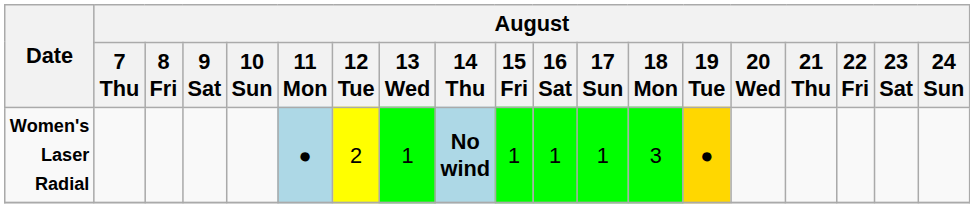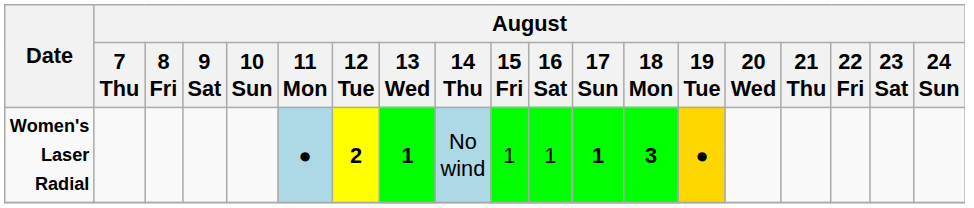Women's Laser Radial | August / 12 Tue: normal -> bold
Women's Laser Radial | August / 13 Wed: normal -> bold
Women's Laser Radial | August / 14 Thu: bold -> normal
Women's Laser Radial | August / 17 Sun: normal -> bold
Women's Laser Radial | August / 18 Mon: normal -> bold
